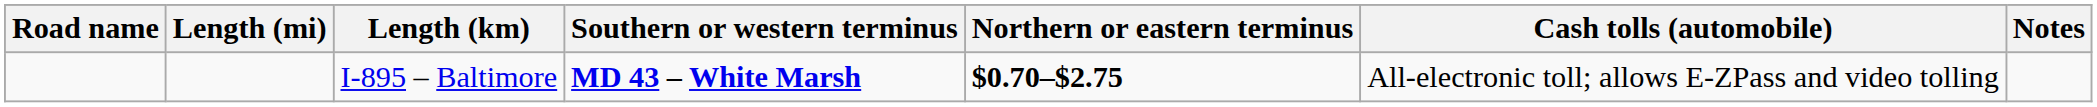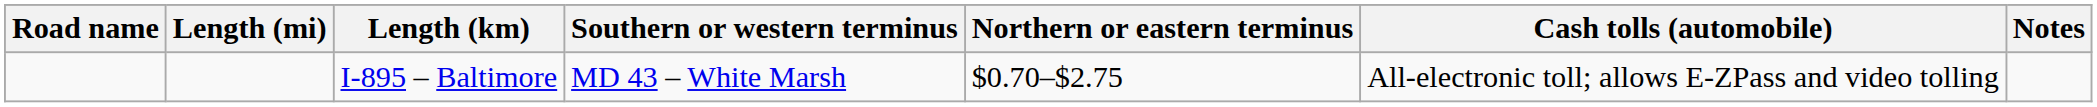I-895 – Baltimore | Southern or western terminus: bold -> normal
I-895 – Baltimore | Northern or eastern terminus: bold -> normal
